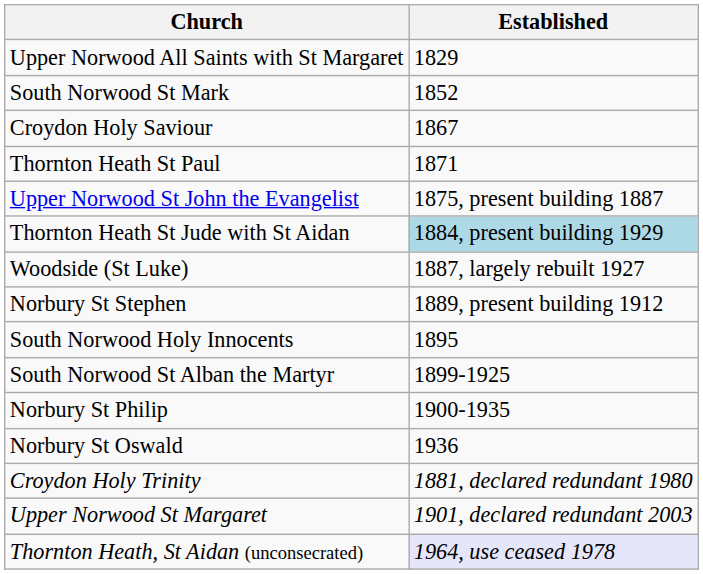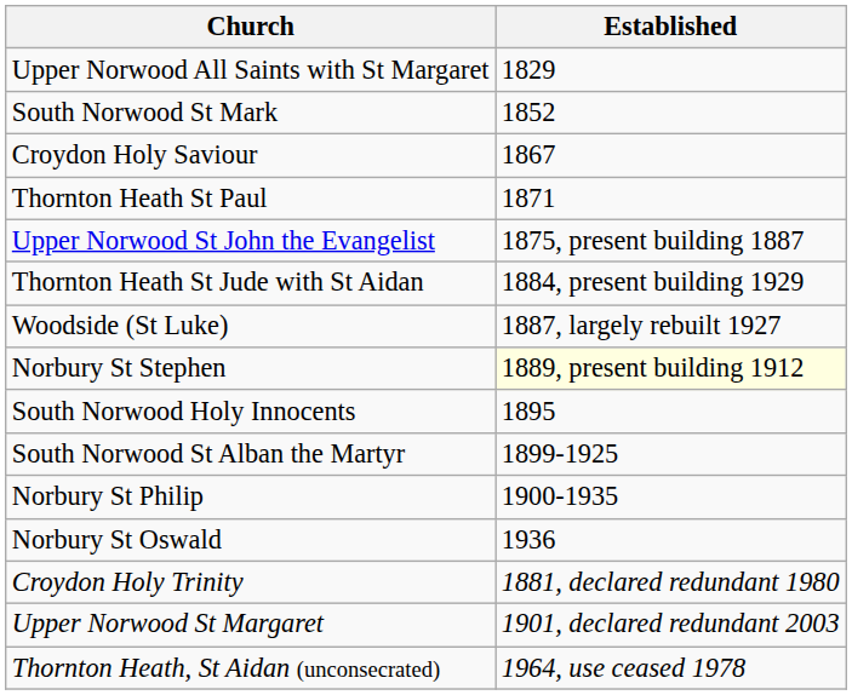Thornton Heath St Jude with St Aidan | Established: lightblue background -> no background
Norbury St Stephen | Established: no background -> lightyellow background
Thornton Heath, St Aidan (unconsecrated) | Established: lavender background -> no background
